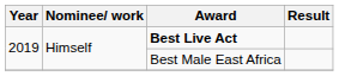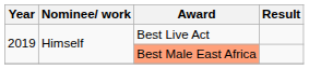Best Live Act | Award: bold -> normal
Best Male East Africa | Award: no background -> lightsalmon background
